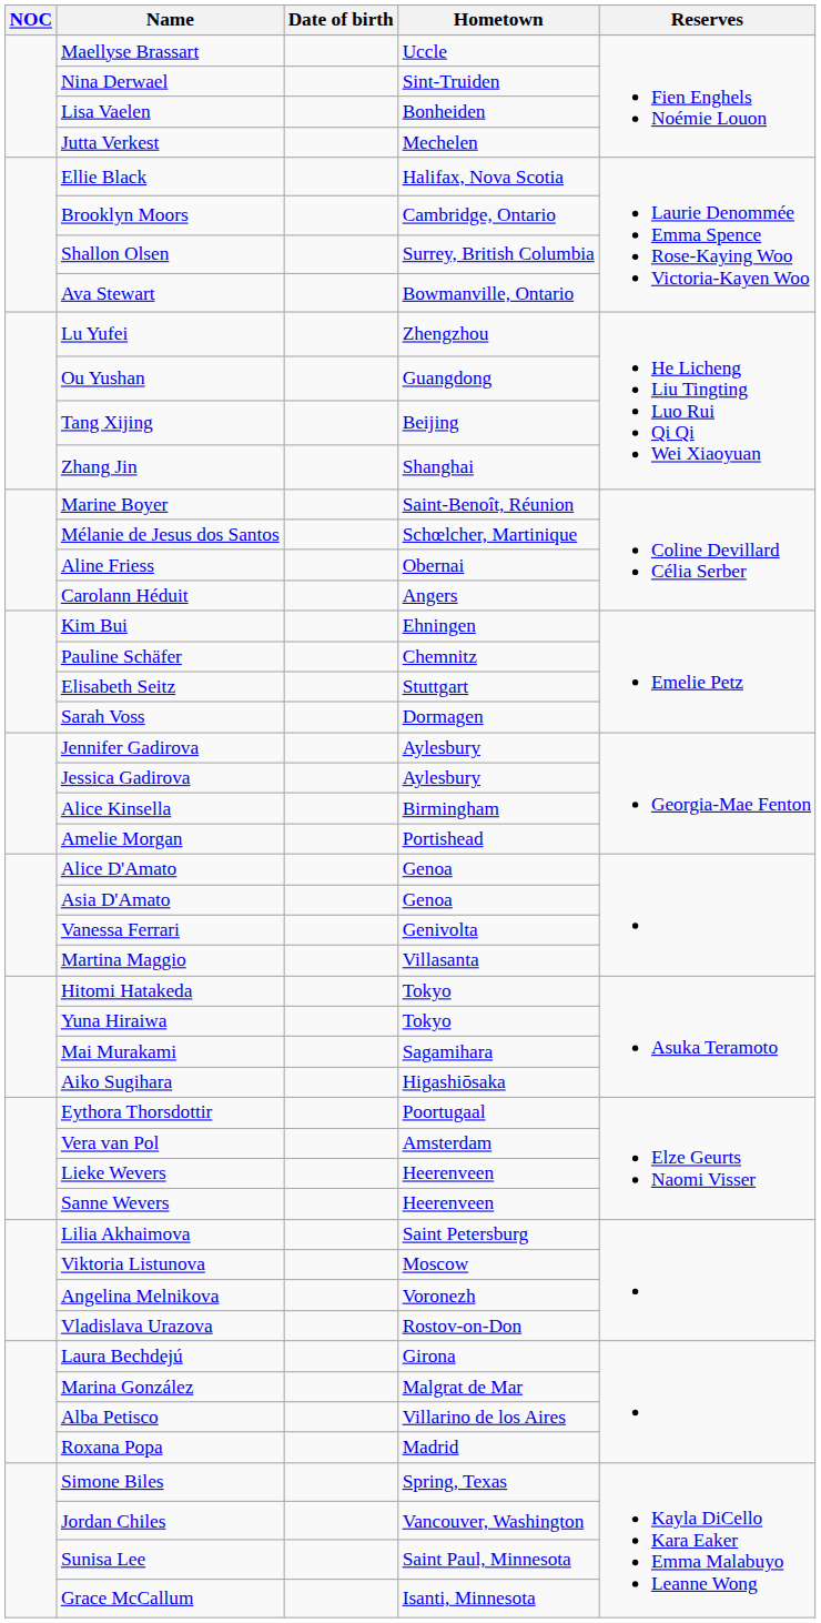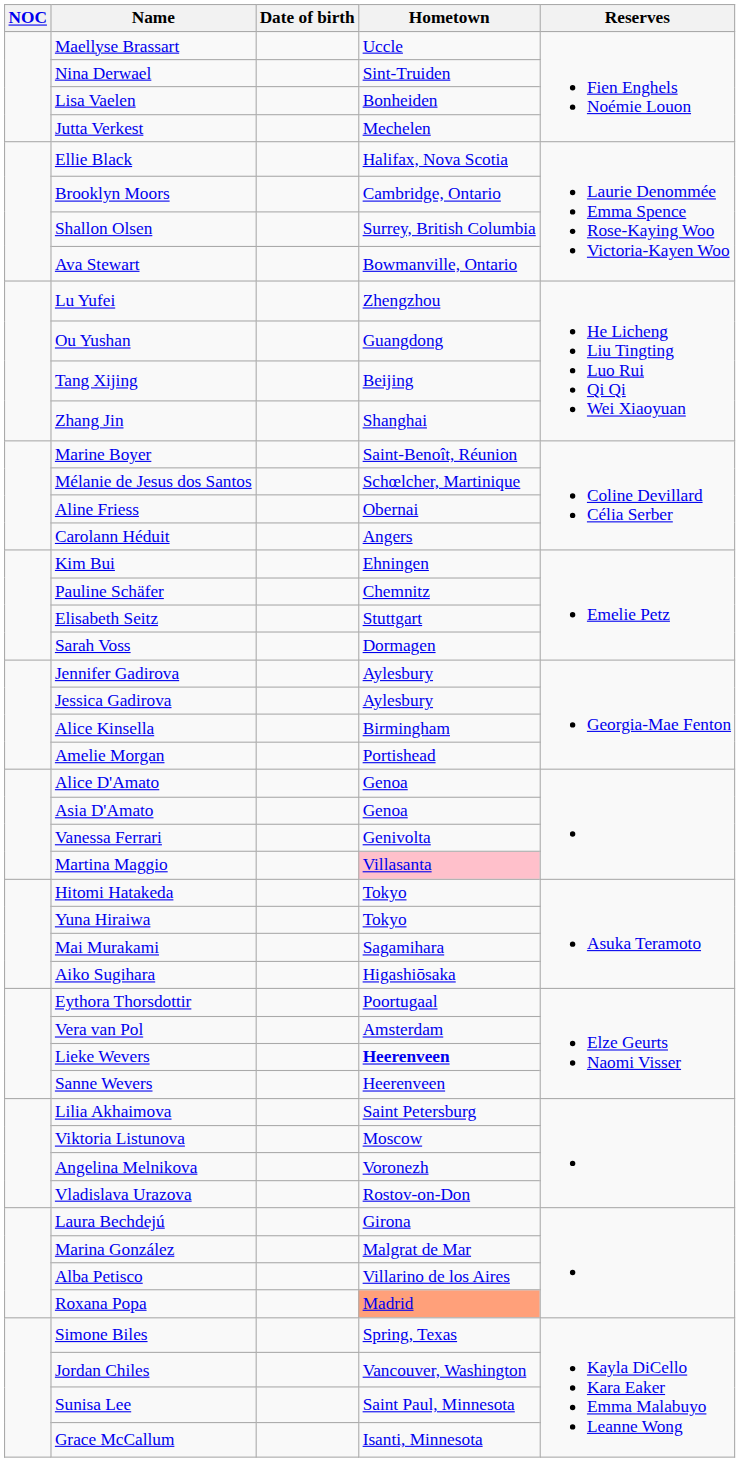Martina Maggio | Hometown: no background -> pink background
Lieke Wevers | Hometown: normal -> bold
Roxana Popa | Hometown: no background -> lightsalmon background
